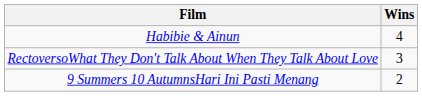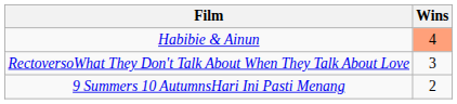Habibie & Ainun | Wins: no background -> lightsalmon background
